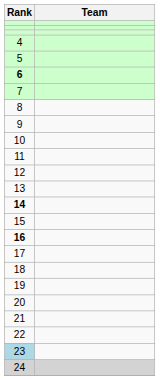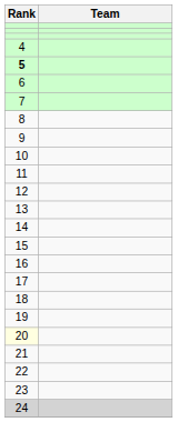row 6 | Rank: normal -> bold
row 7 | Rank: bold -> normal
row 15 | Rank: bold -> normal
row 17 | Rank: bold -> normal
row 21 | Rank: no background -> lightyellow background
row 24 | Rank: lightblue background -> no background
